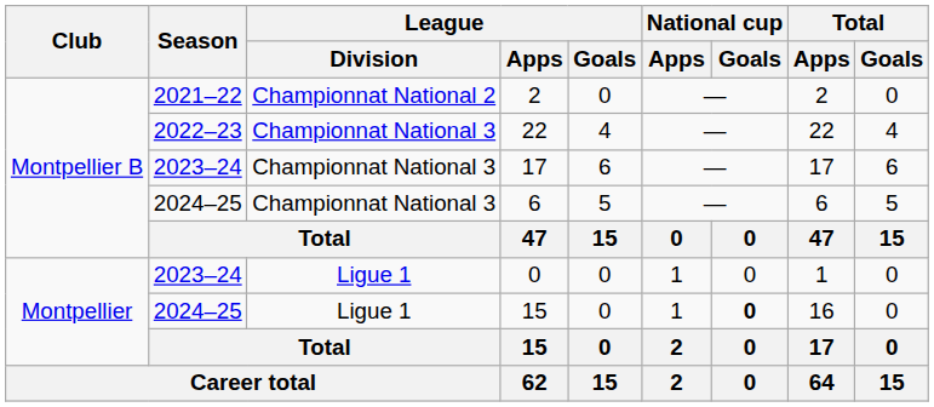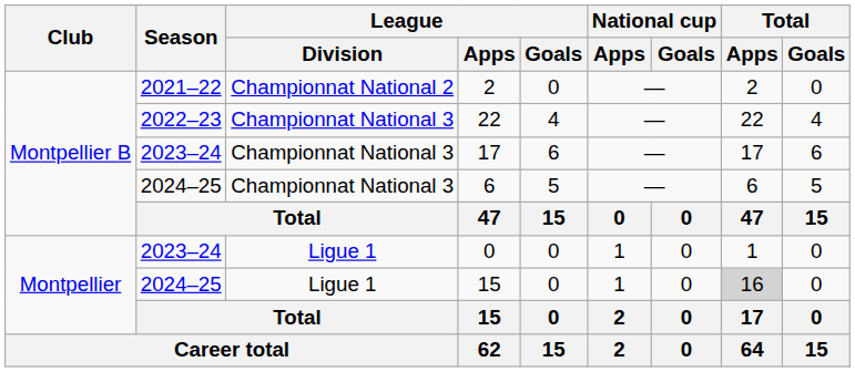2024–25 / 15 | National cup / Goals: bold -> normal
2024–25 / 15 | Total / Apps: no background -> lightgrey background
